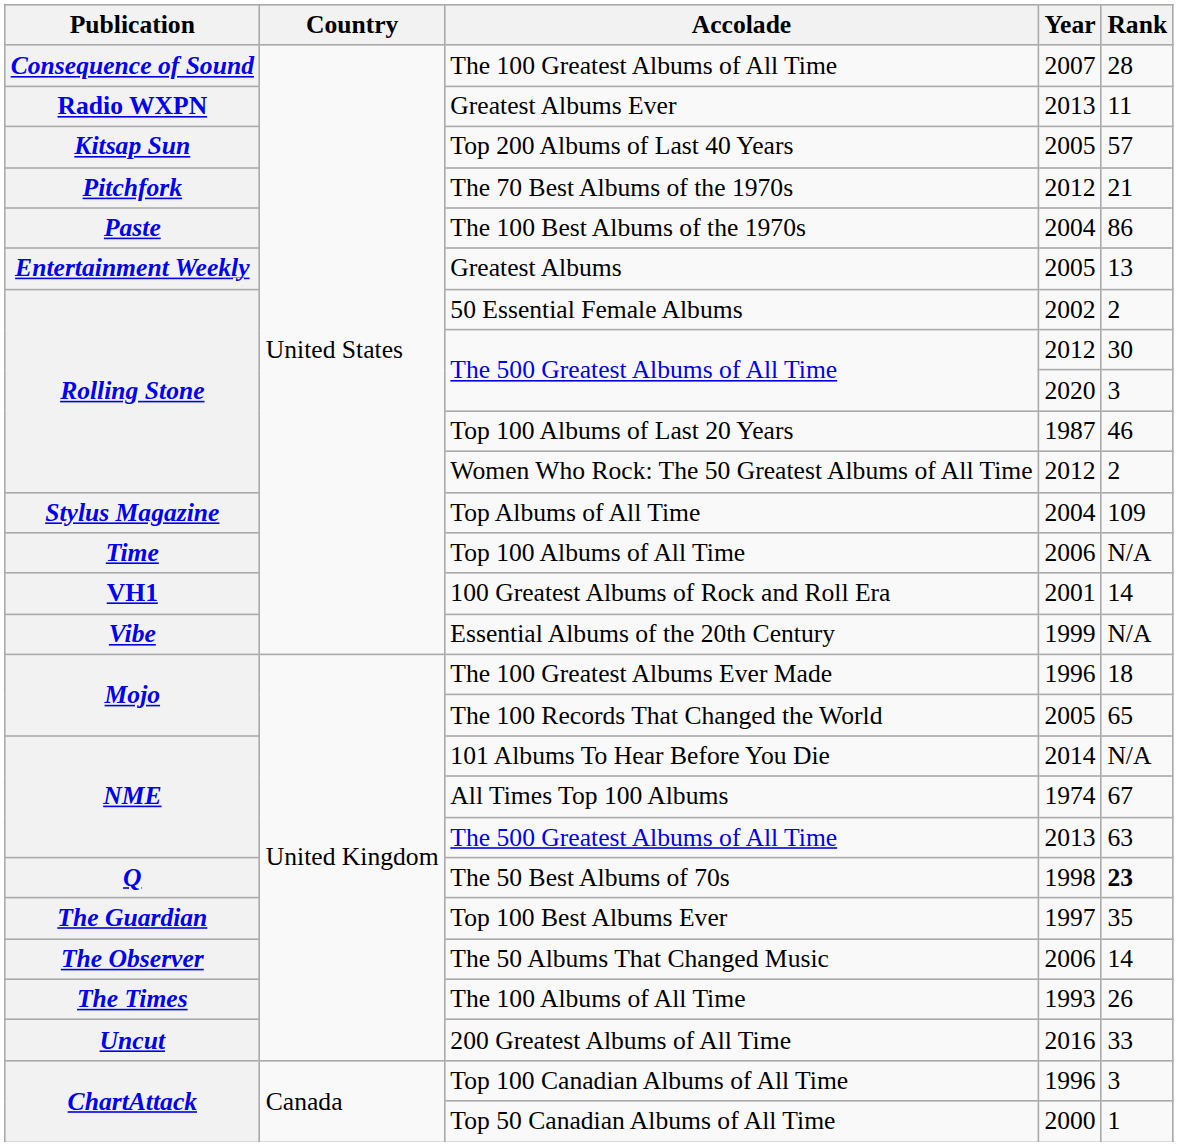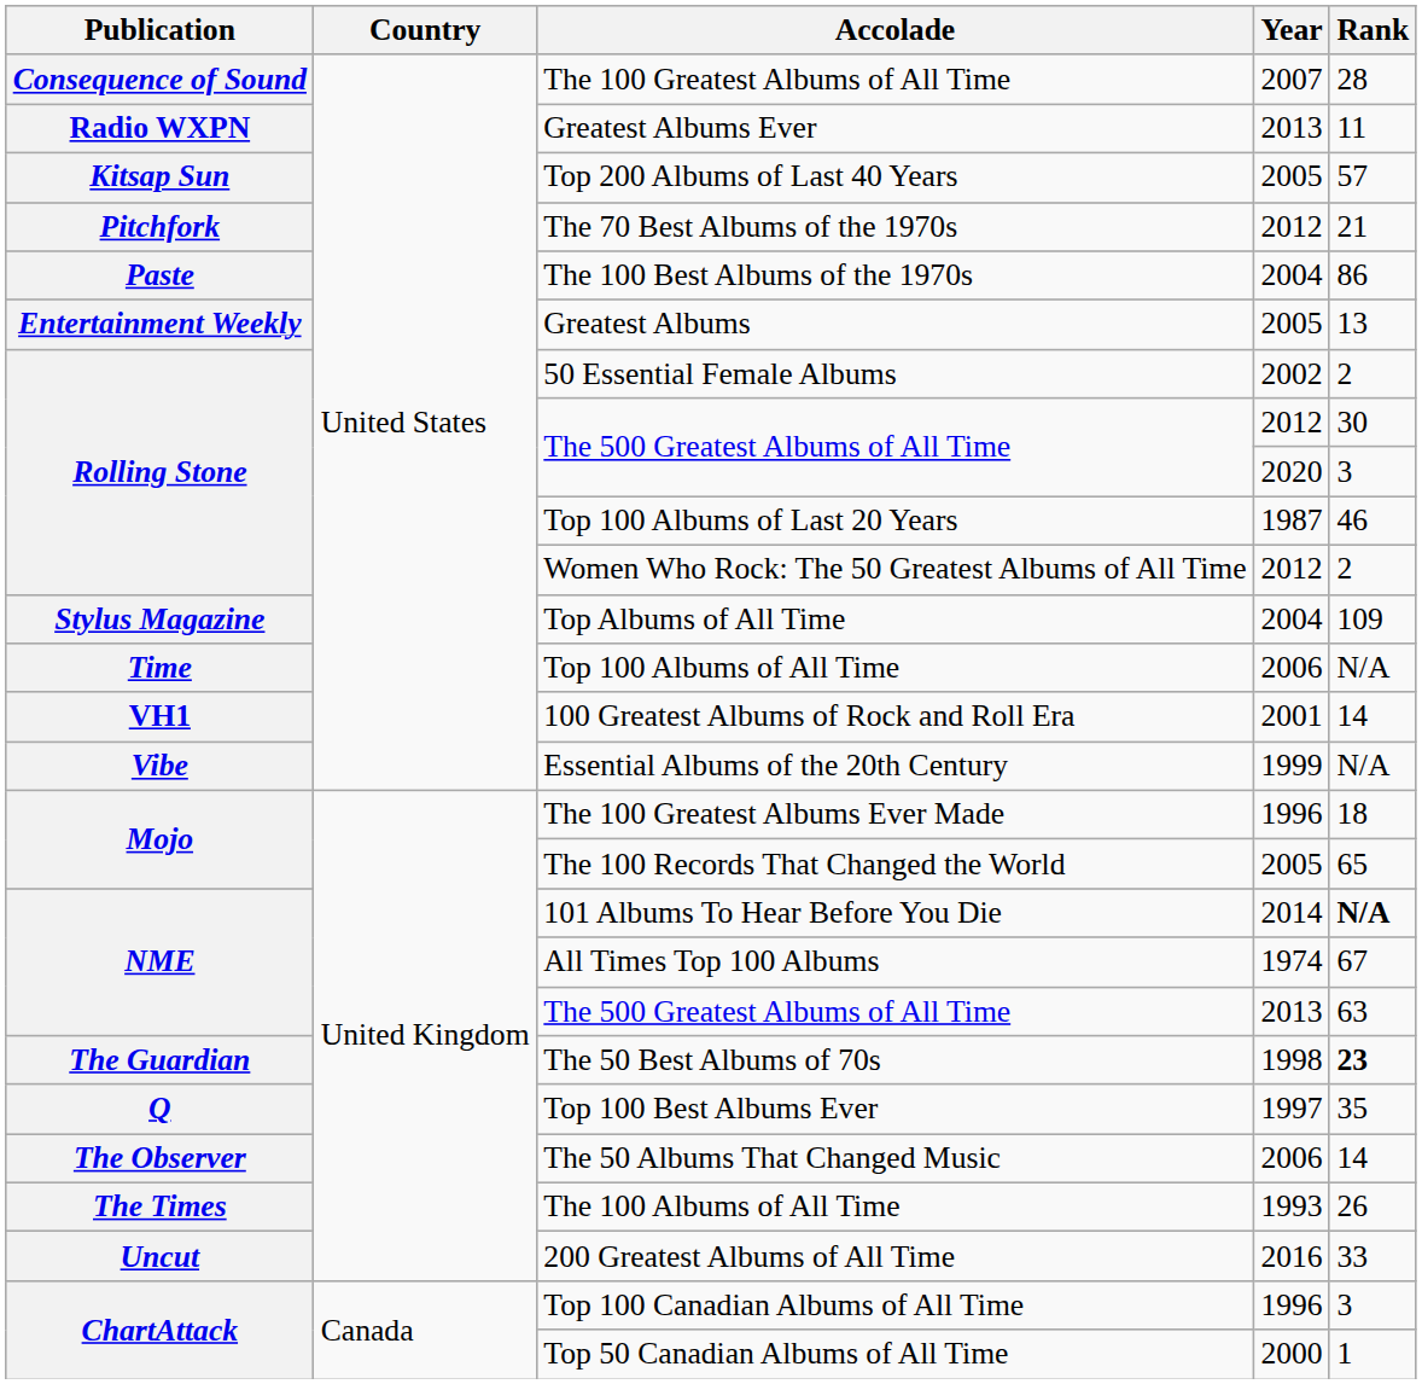101 Albums To Hear Before You Die | Rank: normal -> bold
The 50 Best Albums of 70s | Publication: Q -> The Guardian
Top 100 Best Albums Ever | Publication: The Guardian -> Q
